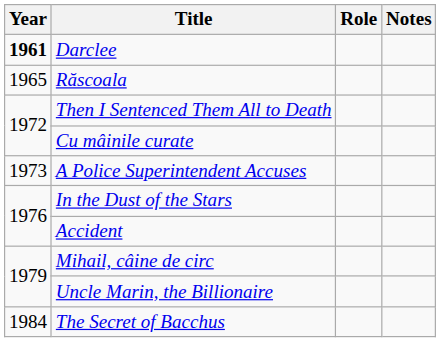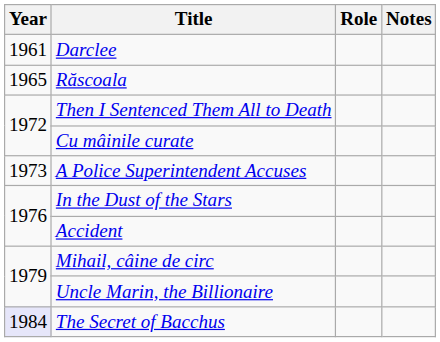Darclee | Year: bold -> normal
The Secret of Bacchus | Year: no background -> lavender background
